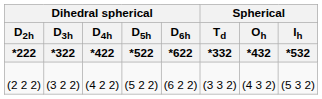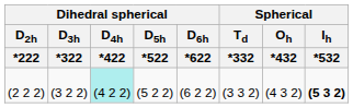(2 2 2) | Dihedral spherical / D4h / *422: no background -> paleturquoise background
(2 2 2) | Spherical / Ih / *532: normal -> bold
